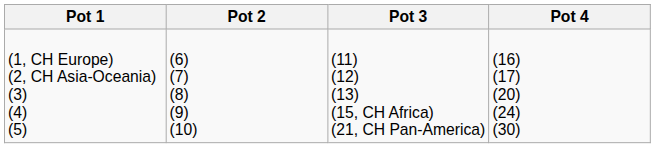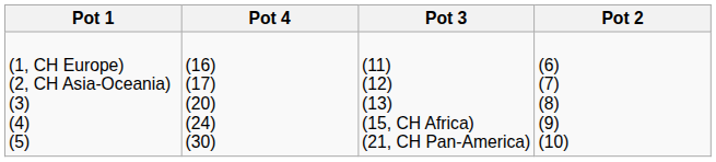columns swapped: Pot 2 <-> Pot 4
